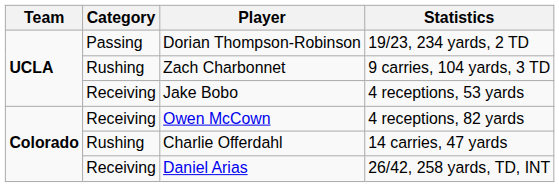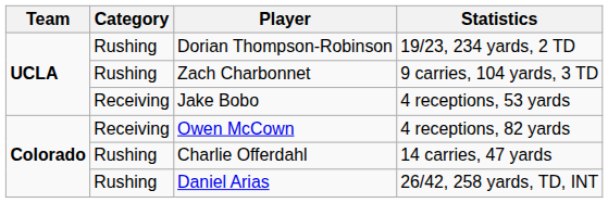Dorian Thompson-Robinson | Category: Passing -> Rushing
Daniel Arias | Category: Receiving -> Rushing
